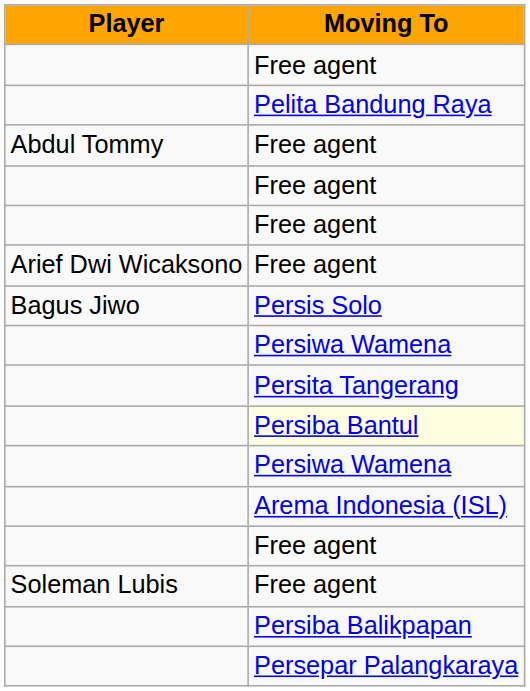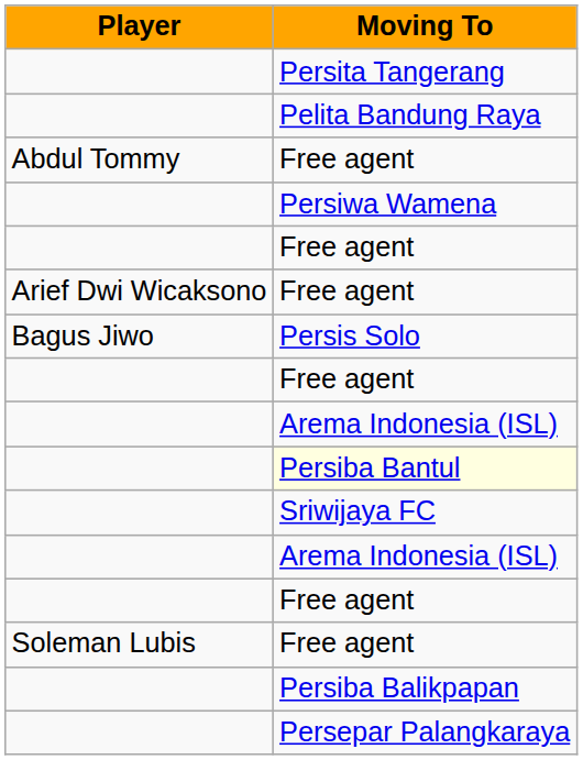row 2 | Moving To: Free agent -> Persita Tangerang
row 5 | Moving To: Free agent -> Persiwa Wamena
row 9 | Moving To: Persiwa Wamena -> Free agent
row 10 | Moving To: Persita Tangerang -> Arema Indonesia (ISL)
row 12 | Moving To: Persiwa Wamena -> Sriwijaya FC
